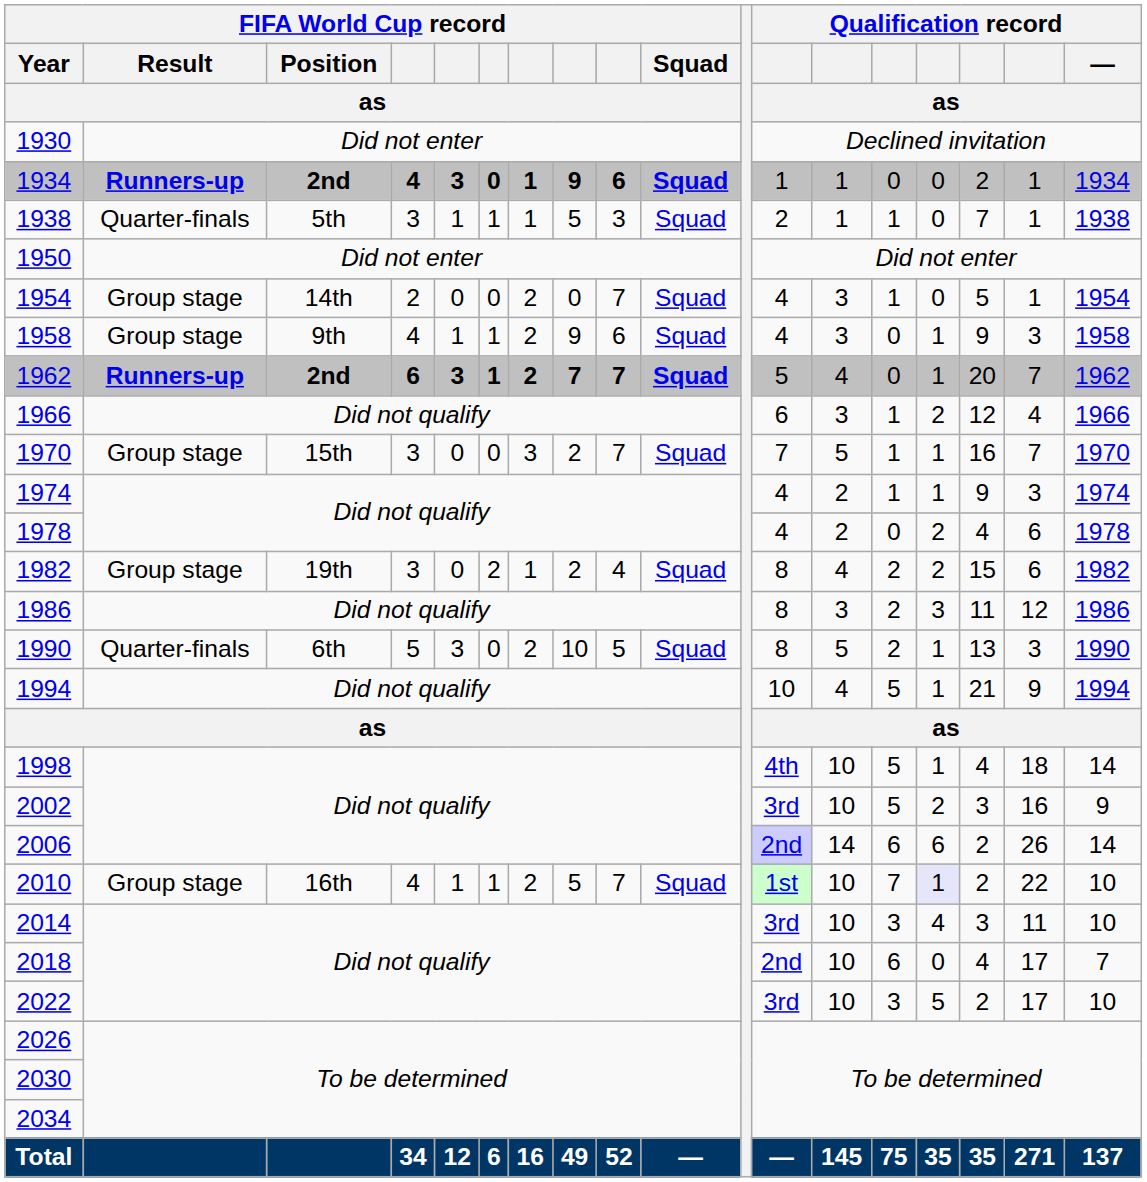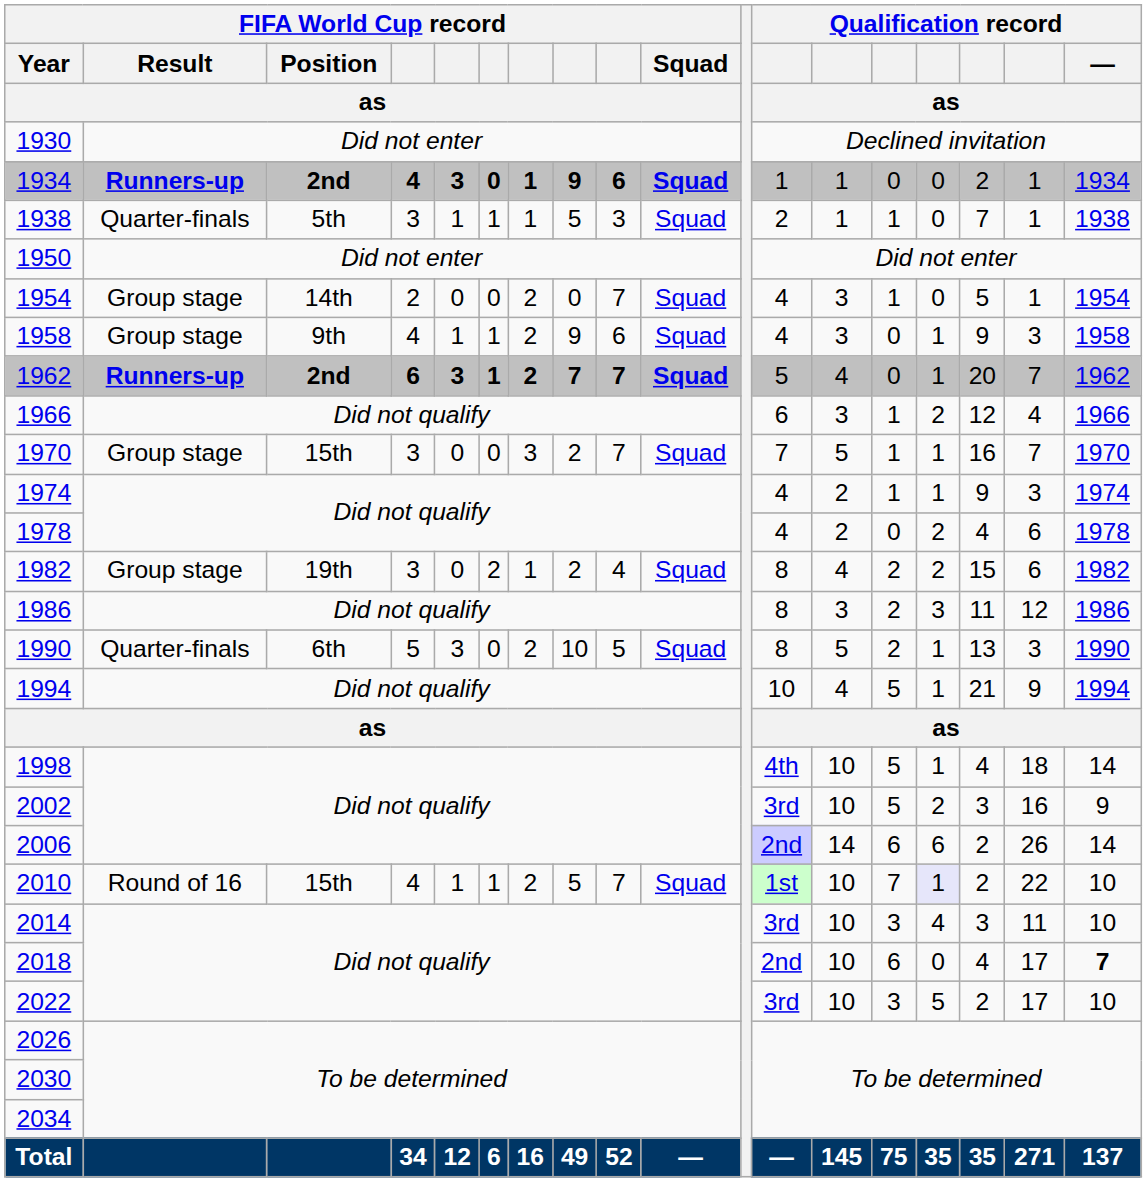2010 | FIFA World Cup record / Result / as: Group stage -> Round of 16
2010 | FIFA World Cup record / Position / as: 16th -> 15th
2018 | Qualification record / — / as: normal -> bold
